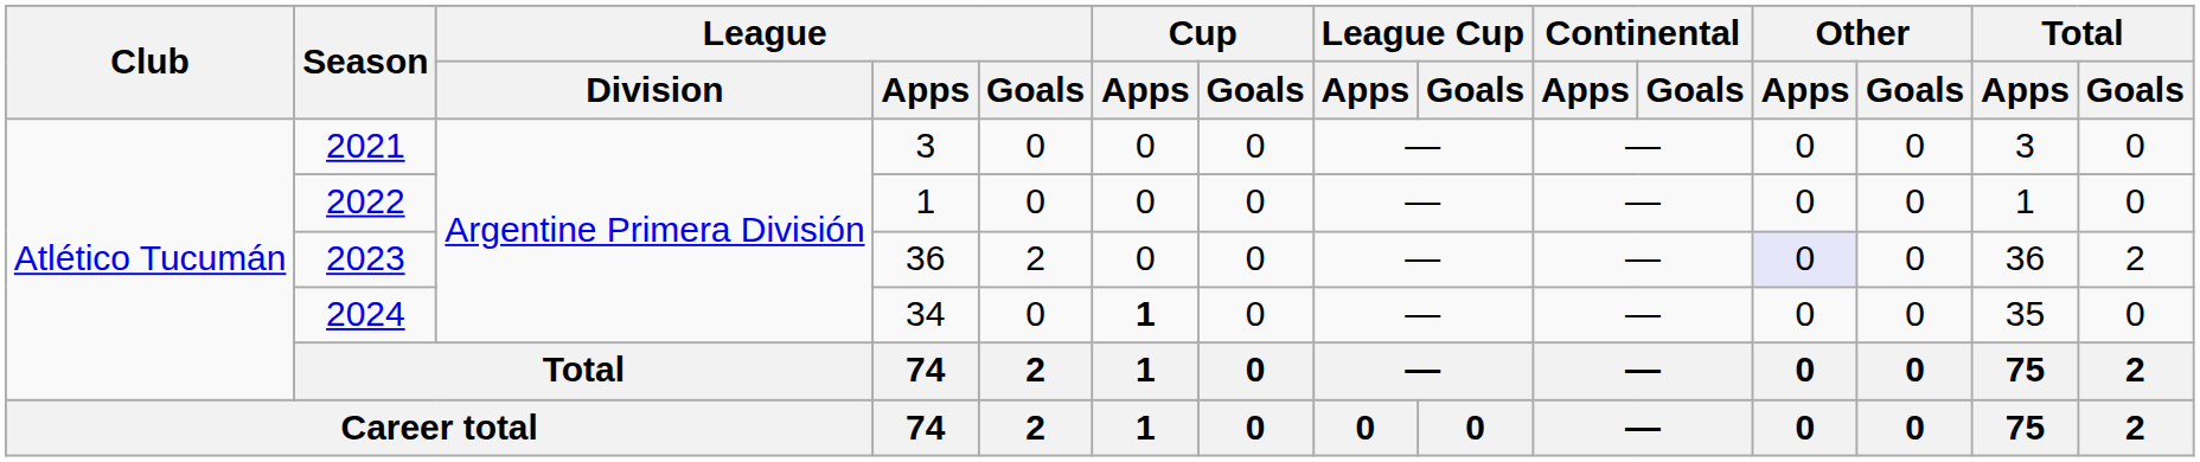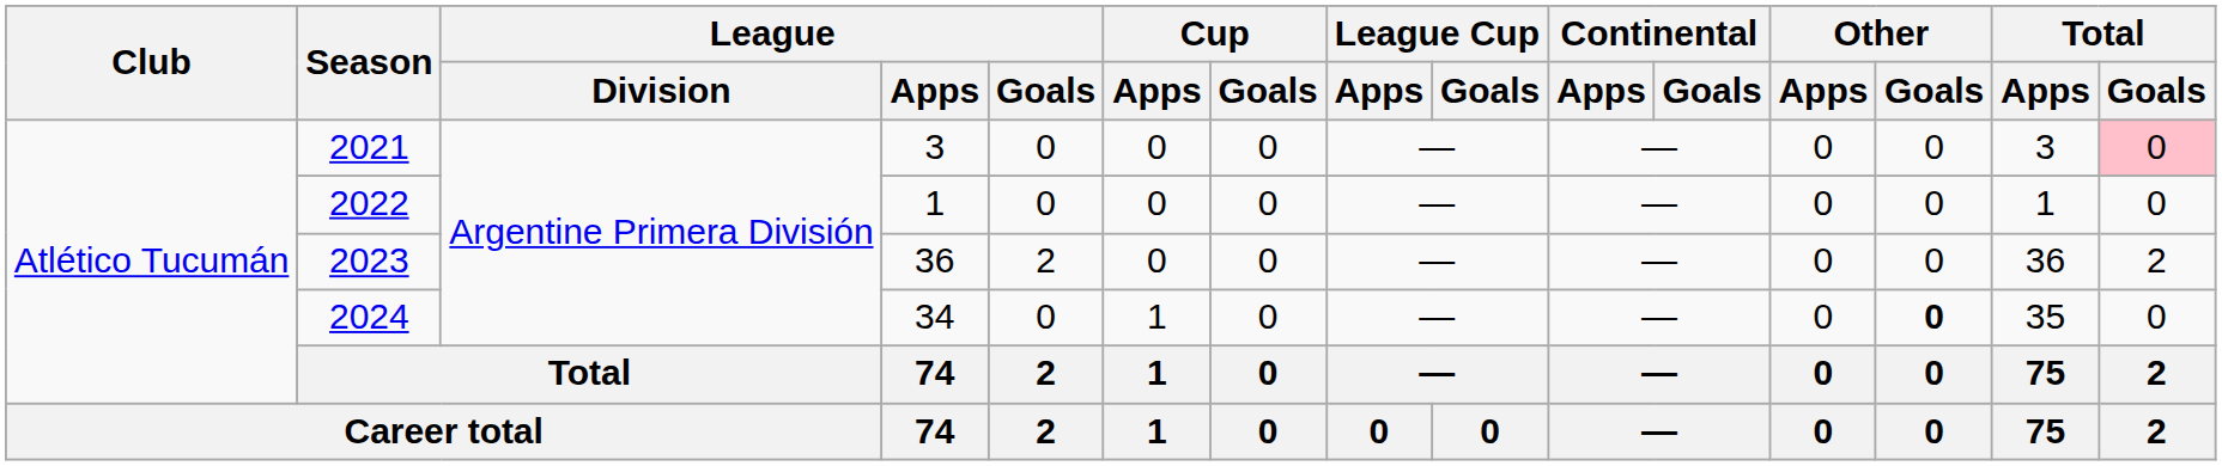2021 | Total / Goals: no background -> pink background
2023 | Other / Apps: lavender background -> no background
2024 | Cup / Apps: bold -> normal
2024 | Other / Goals: normal -> bold
